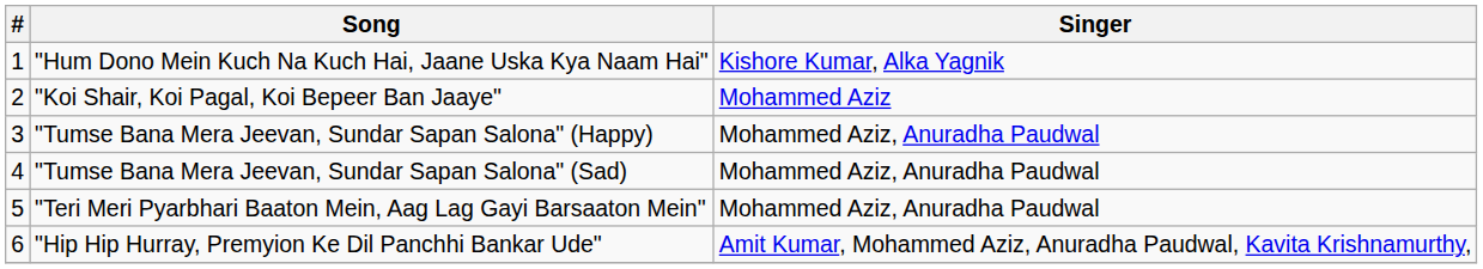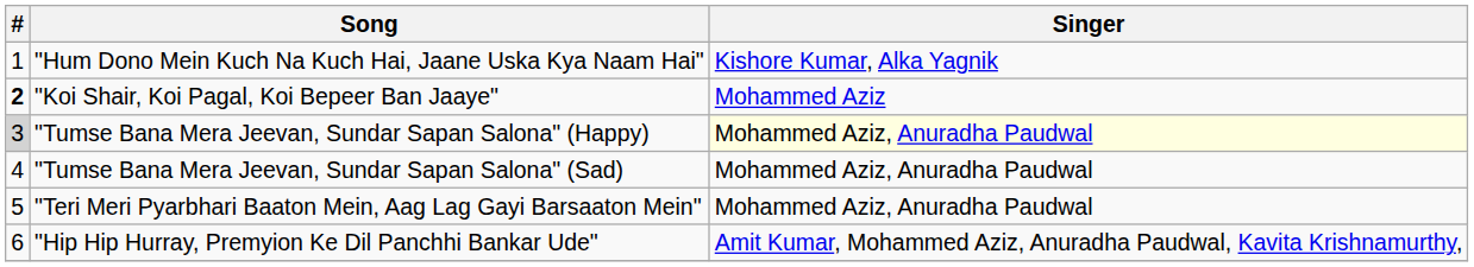"Koi Shair, Koi Pagal, Koi Bepeer Ban Jaaye" | #: normal -> bold
"Tumse Bana Mera Jeevan, Sundar Sapan Salona" (Happy) | #: no background -> lightgrey background
"Tumse Bana Mera Jeevan, Sundar Sapan Salona" (Happy) | Singer: no background -> lightyellow background
